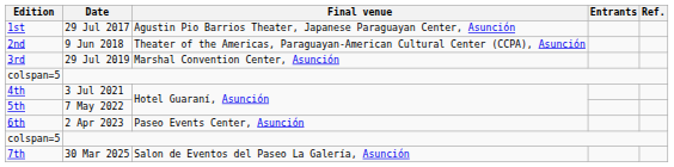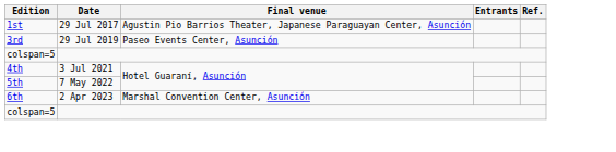- row: 2nd | 9 Jun 2018 | Theater of the Americas, Paraguayan-American Cultural Center (CCPA), Asunción
3rd | Final venue: Marshal Convention Center, Asunción -> Paseo Events Center, Asunción
6th | Final venue: Paseo Events Center, Asunción -> Marshal Convention Center, Asunción
- row: 7th | 30 Mar 2025 | Salon de Eventos del Paseo La Galería, Asunción
